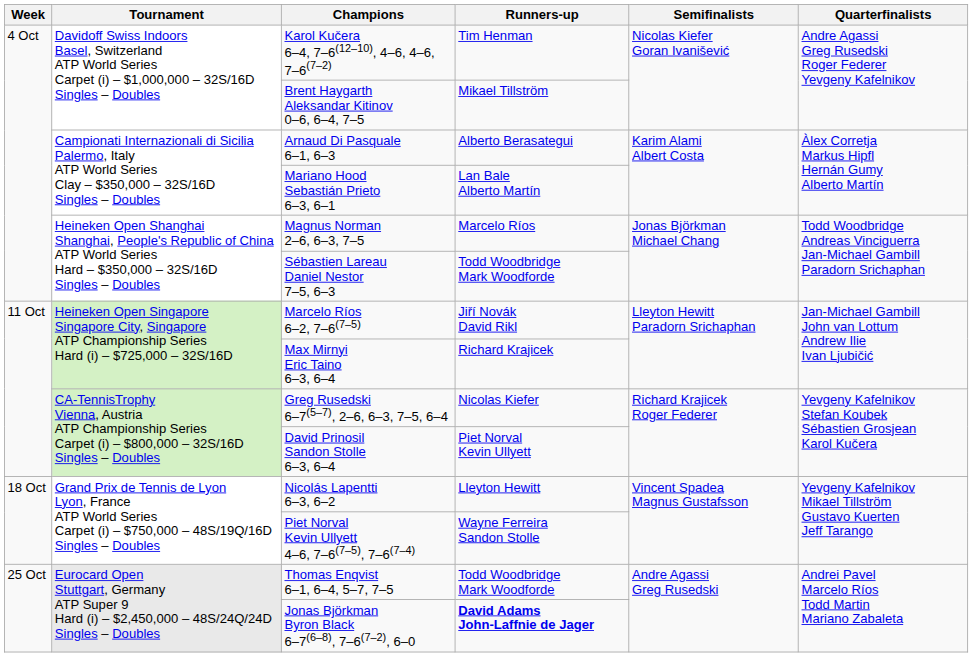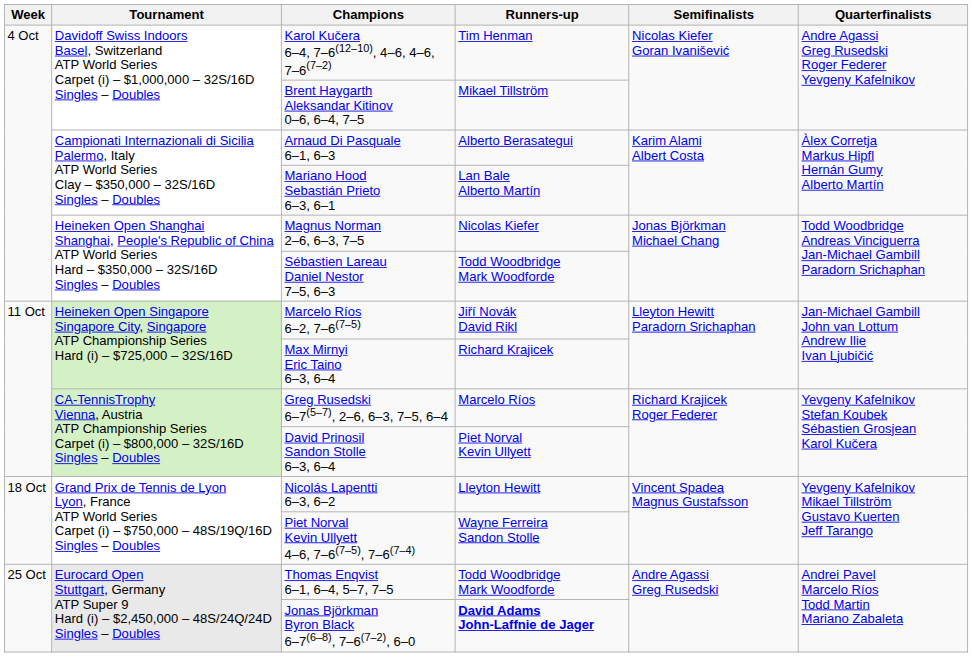Magnus Norman 2–6, 6–3, 7–5 | Runners-up: Marcelo Ríos -> Nicolas Kiefer
Greg Rusedski 6–7(5–7), 2–6, 6–3, 7–5, 6–4 | Runners-up: Nicolas Kiefer -> Marcelo Ríos
